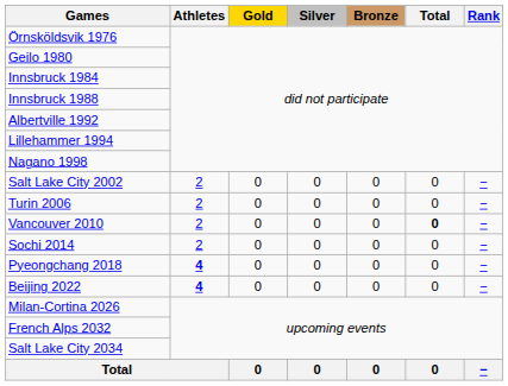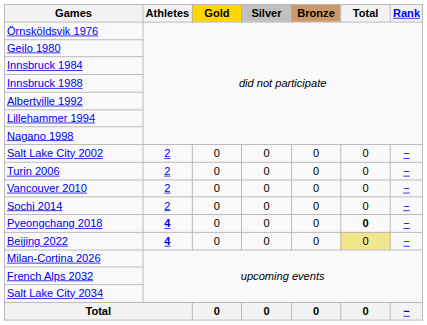Vancouver 2010 | Total: bold -> normal
Pyeongchang 2018 | Total: normal -> bold
Beijing 2022 | Total: no background -> khaki background
